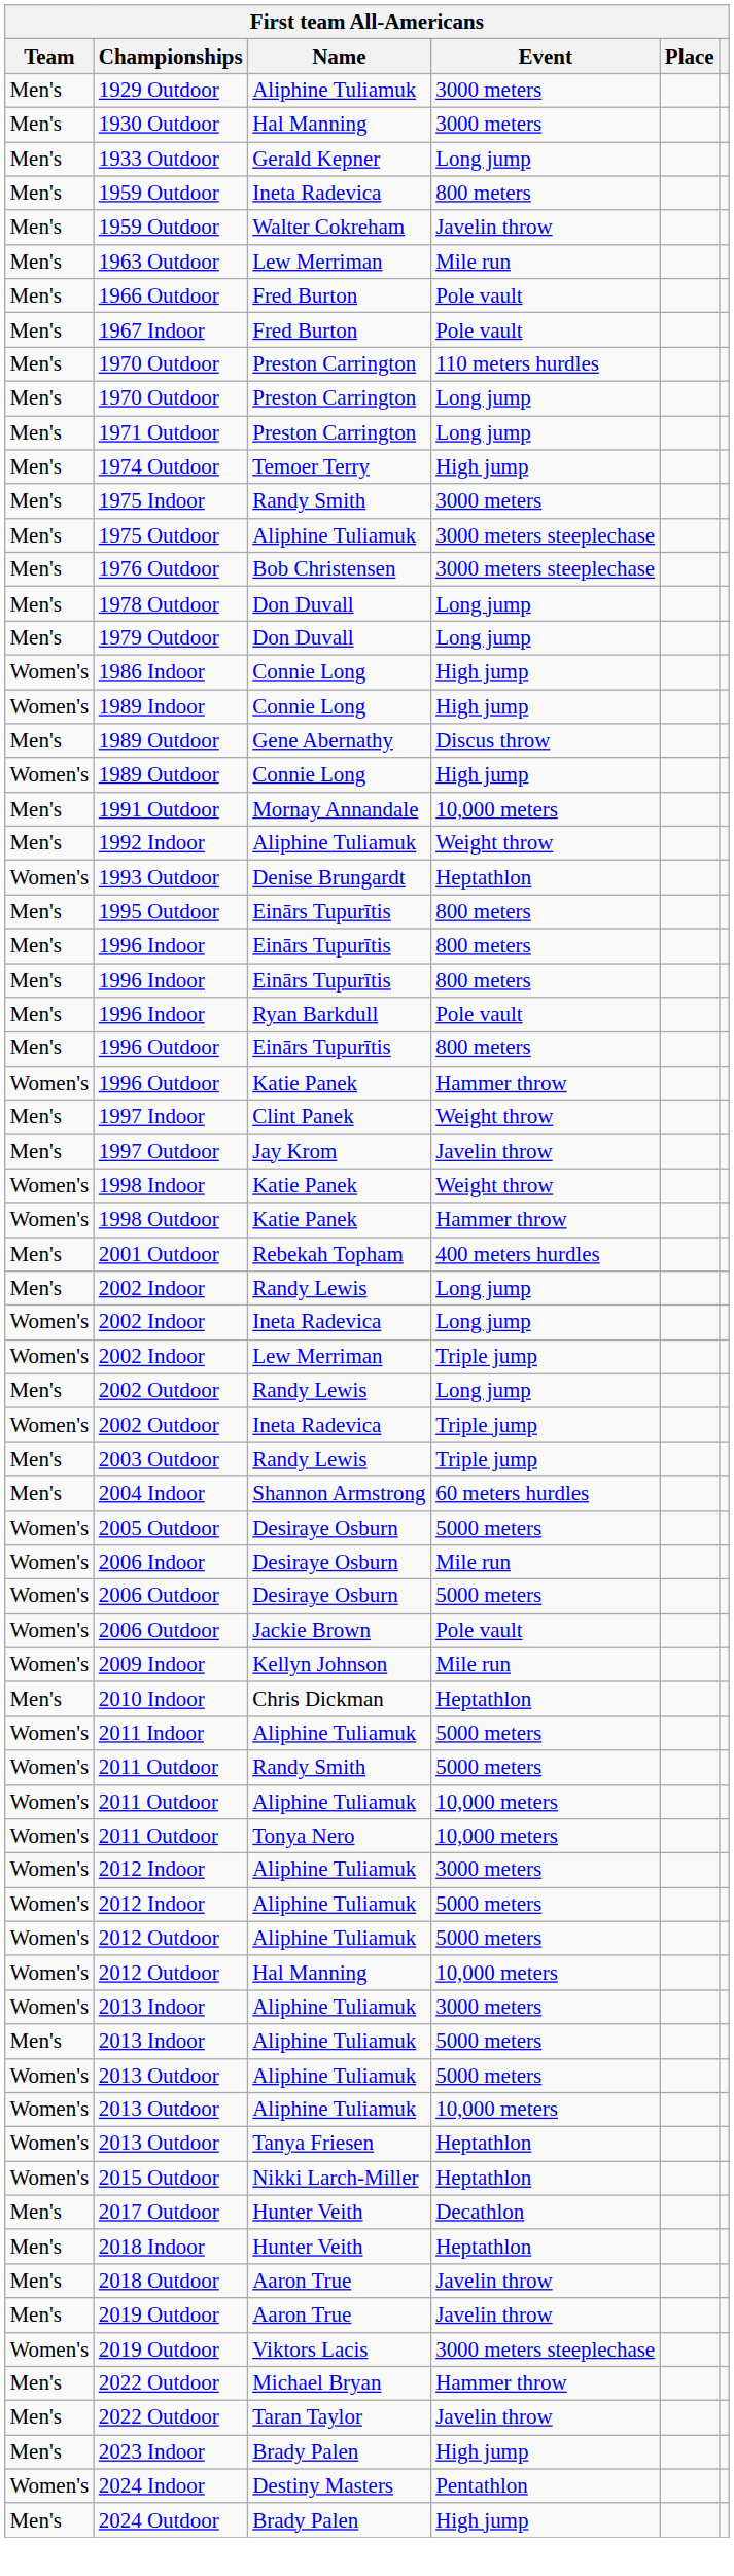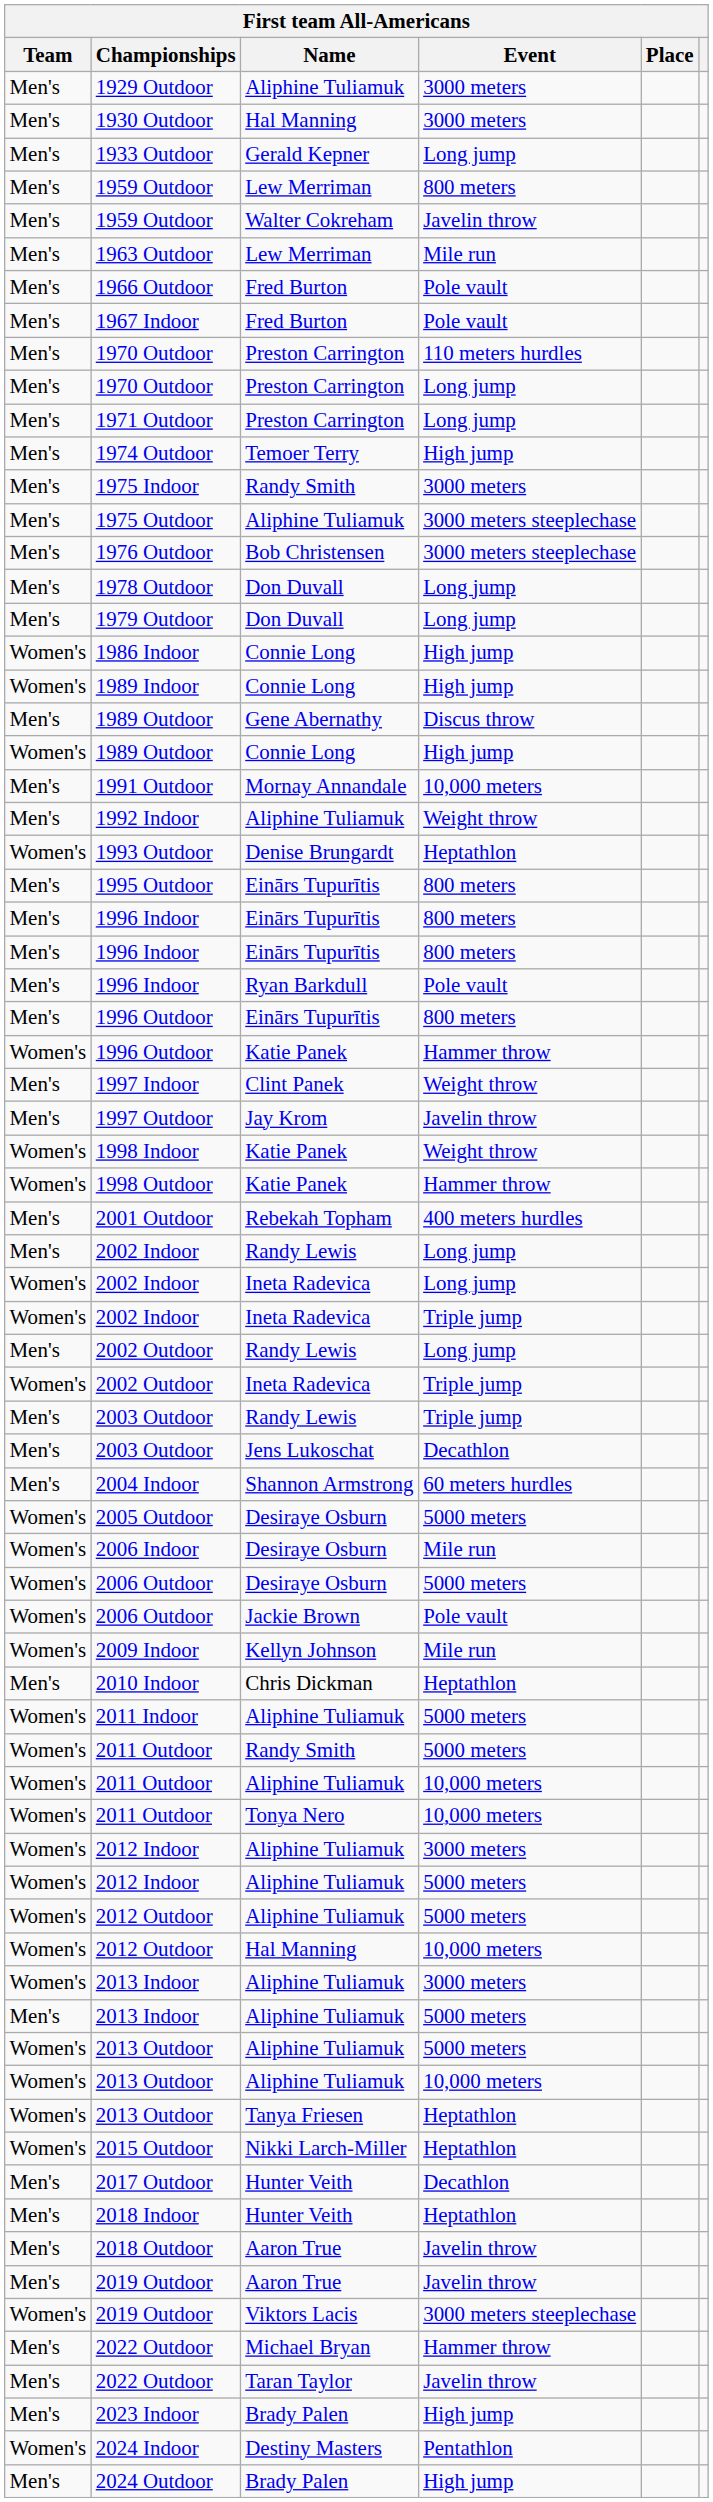1959 Outdoor / 800 meters | Name: Ineta Radevica -> Lew Merriman
2002 Indoor / Triple jump | Name: Lew Merriman -> Ineta Radevica
+ row: Men's | 2003 Outdoor | Jens Lukoschat | Decathlon
